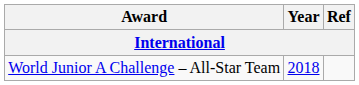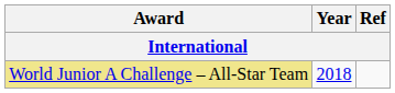row 3 | Award: no background -> khaki background
